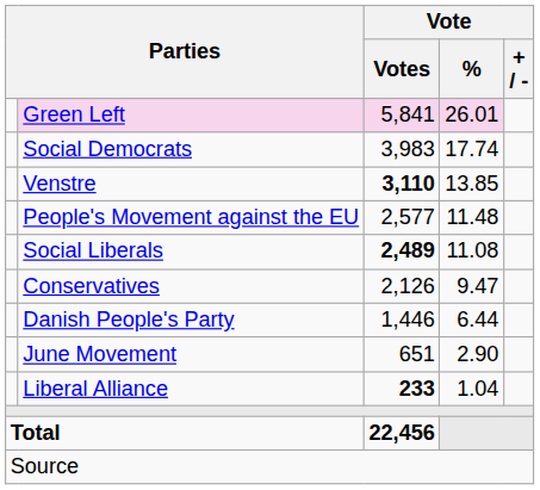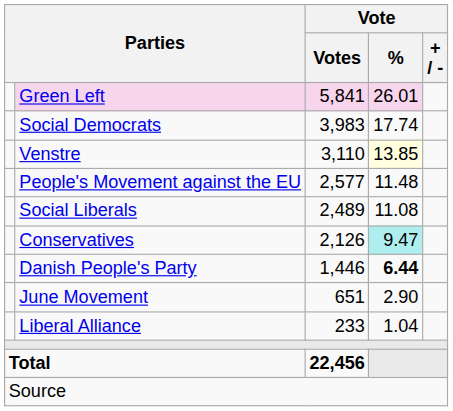Venstre | Vote / Votes: bold -> normal
Venstre | Vote / %: no background -> lightyellow background
Social Liberals | Vote / Votes: bold -> normal
Conservatives | Vote / %: no background -> paleturquoise background
Danish People's Party | Vote / %: normal -> bold
Liberal Alliance | Vote / Votes: bold -> normal
